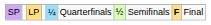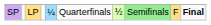SP | column 8: no background -> lightgreen background
SP | column 9: bold -> normal
SP | column 10: normal -> bold
